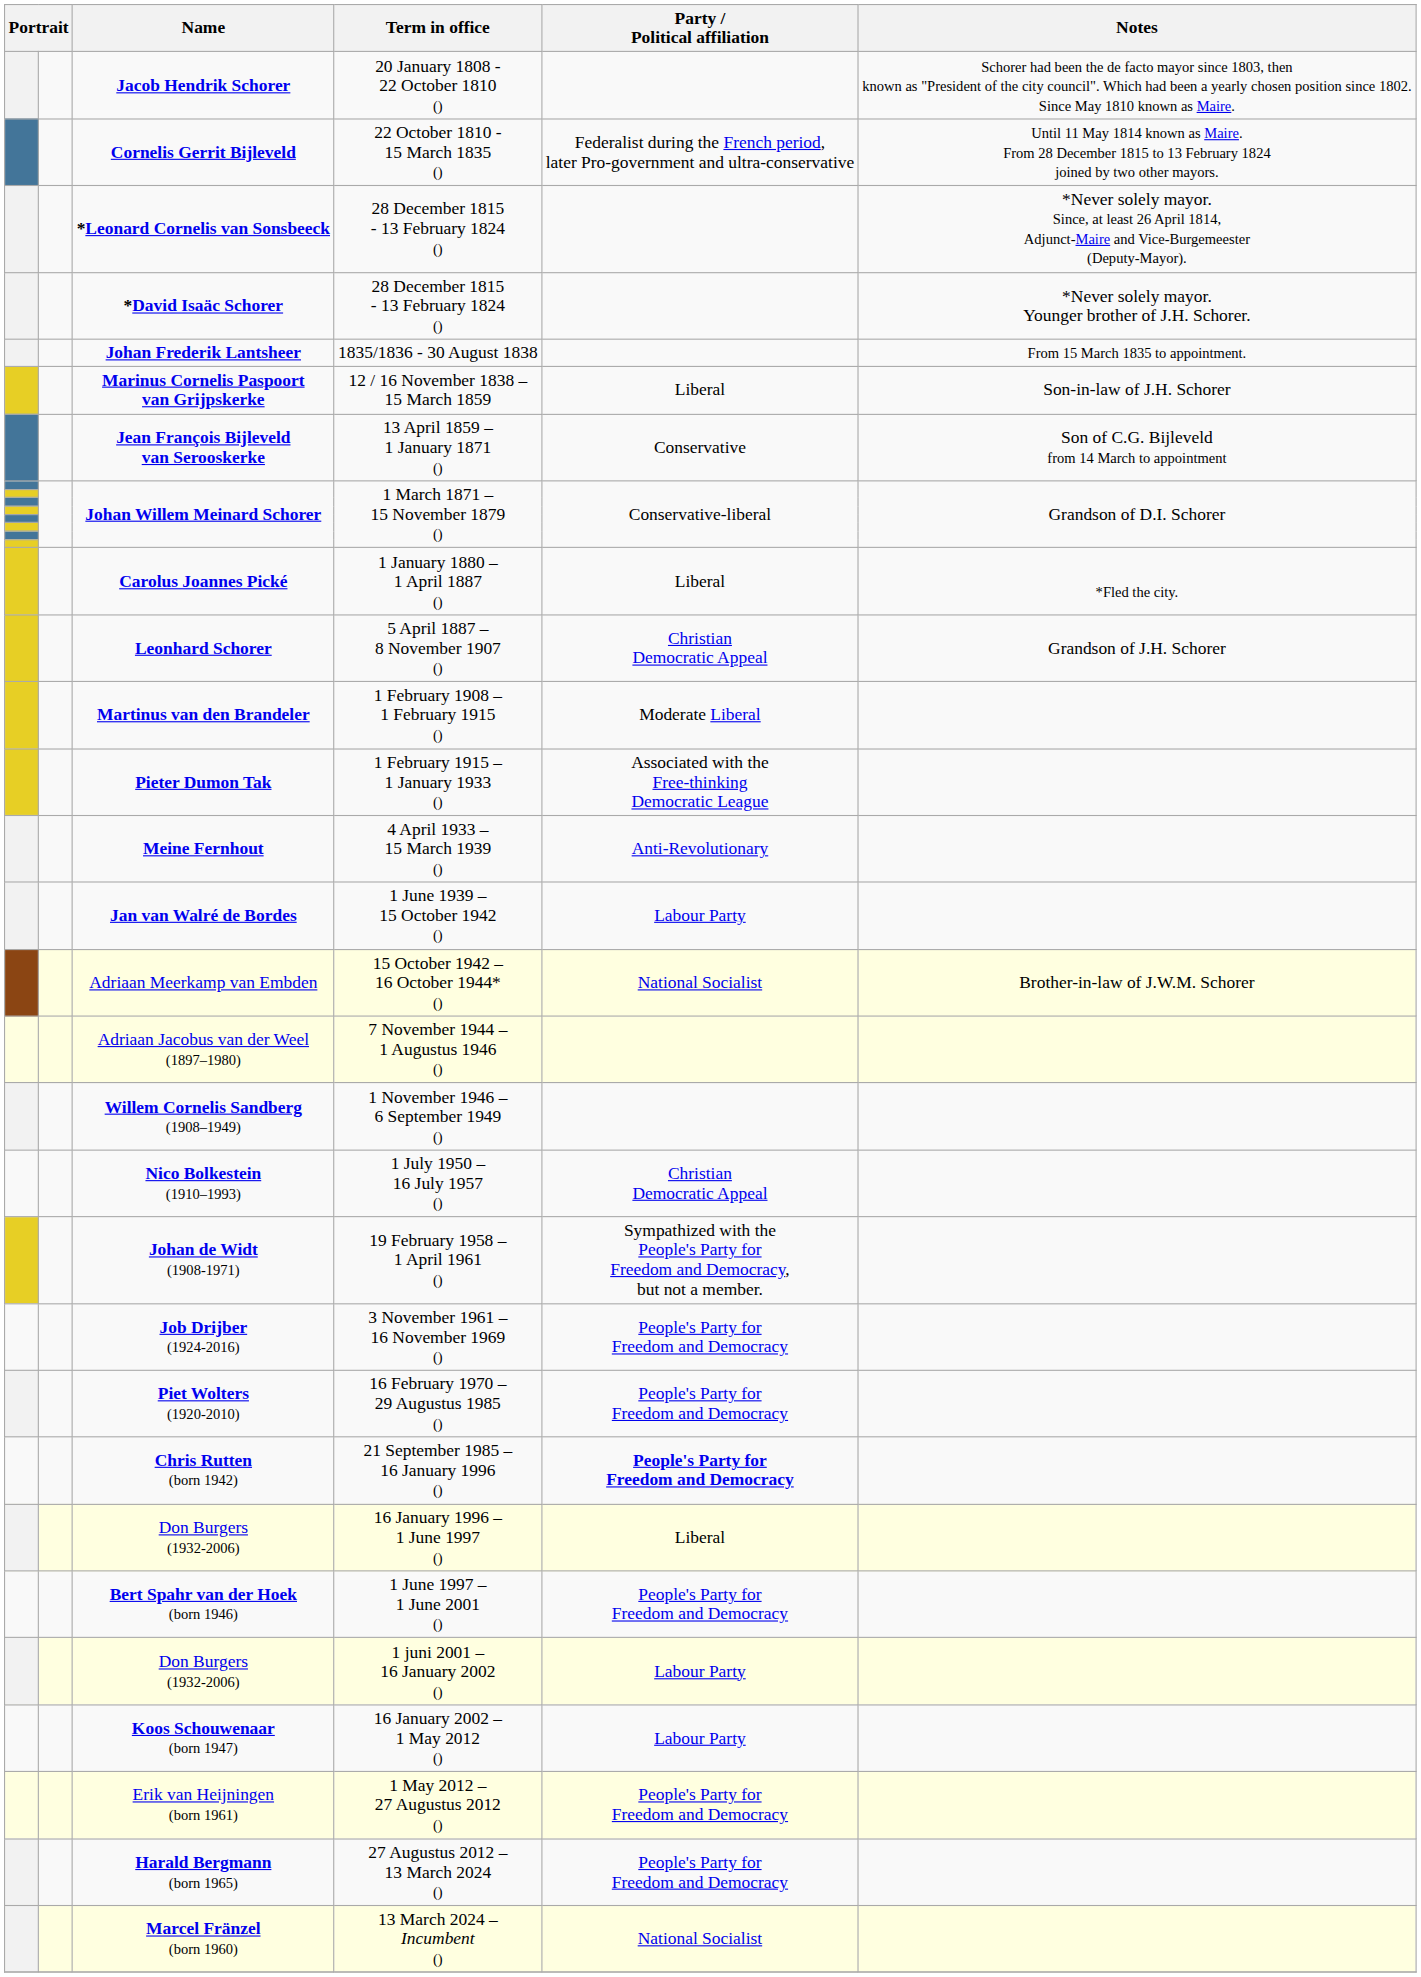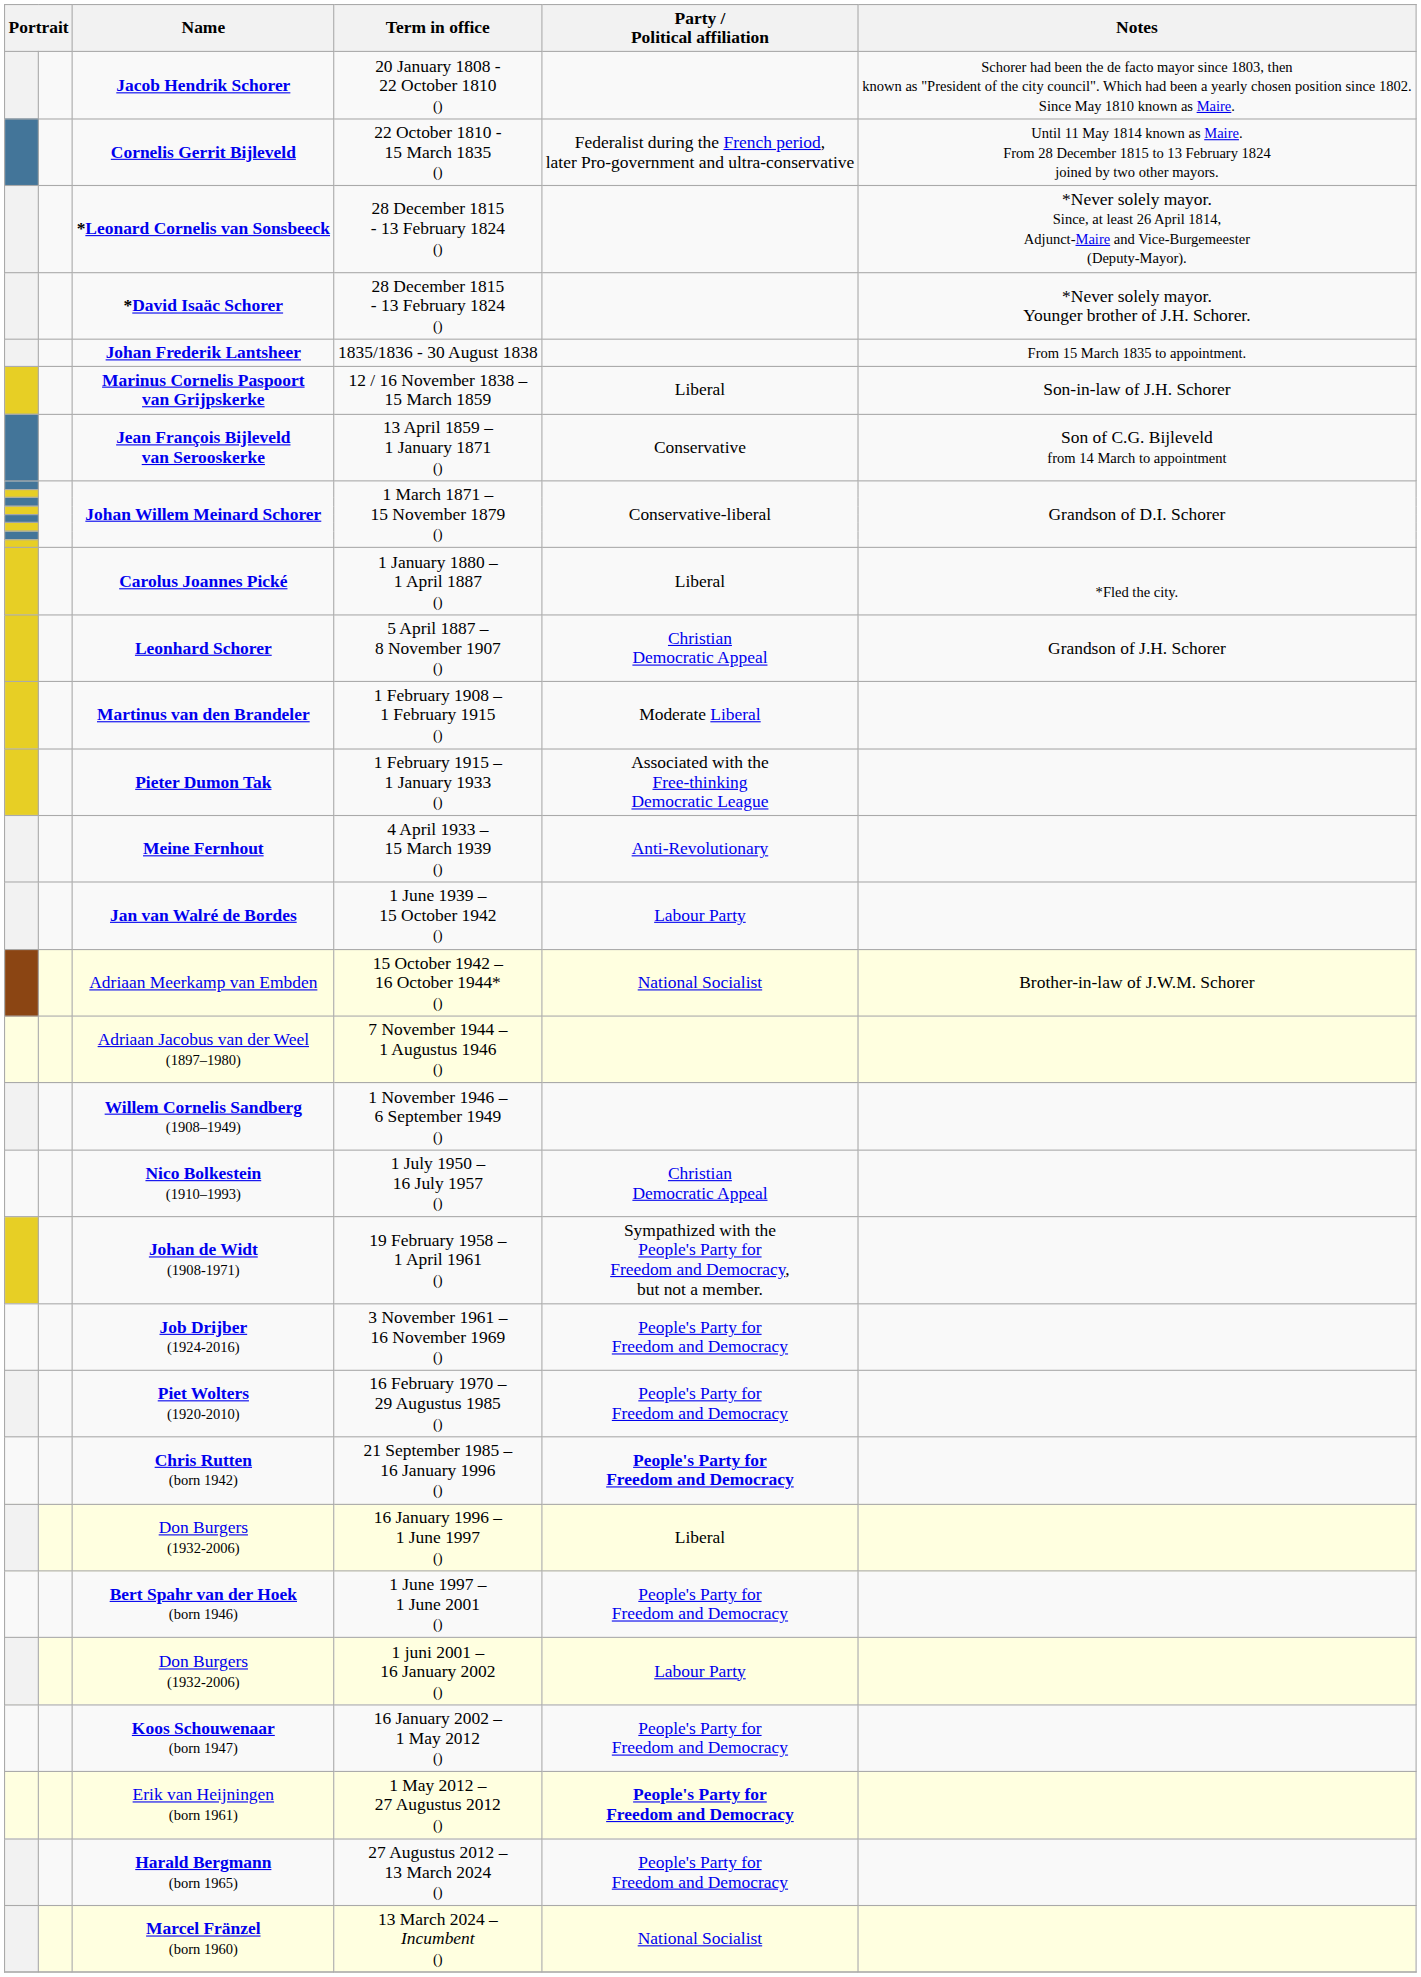Koos Schouwenaar (born 1947) | Party / Political affiliation: Labour Party -> People's Party for Freedom and Democracy
Erik van Heijningen (born 1961) | Party / Political affiliation: normal -> bold
